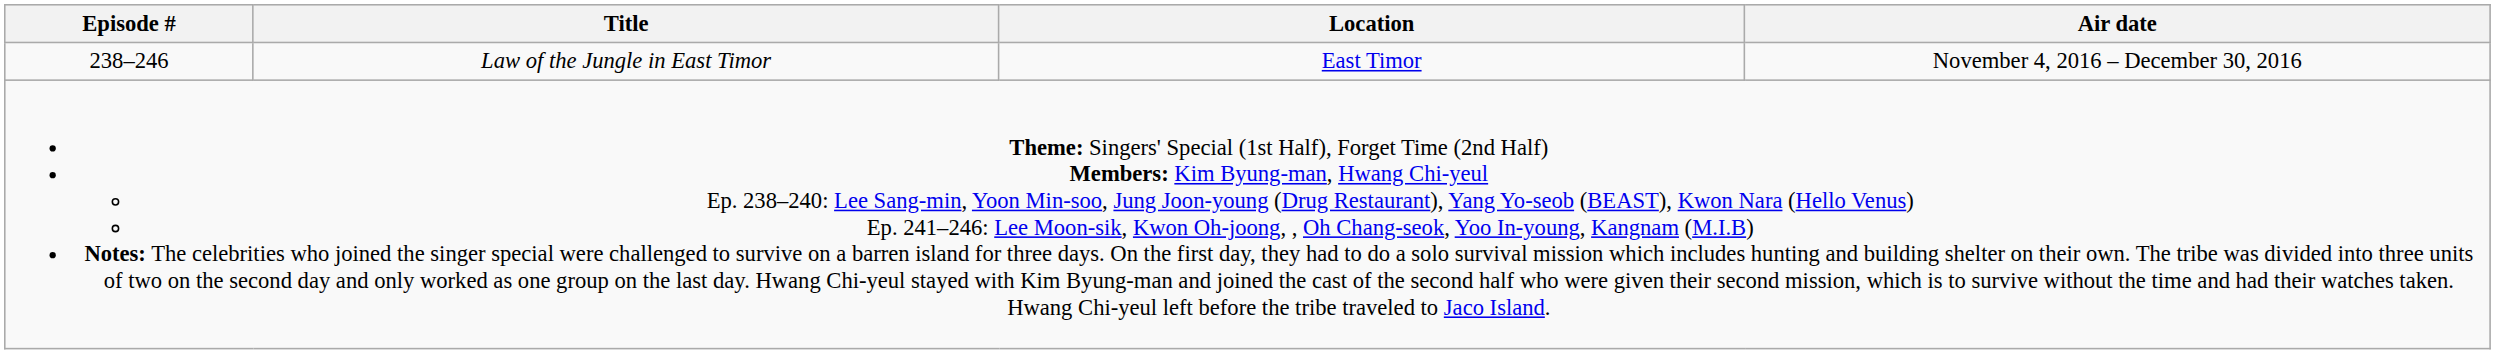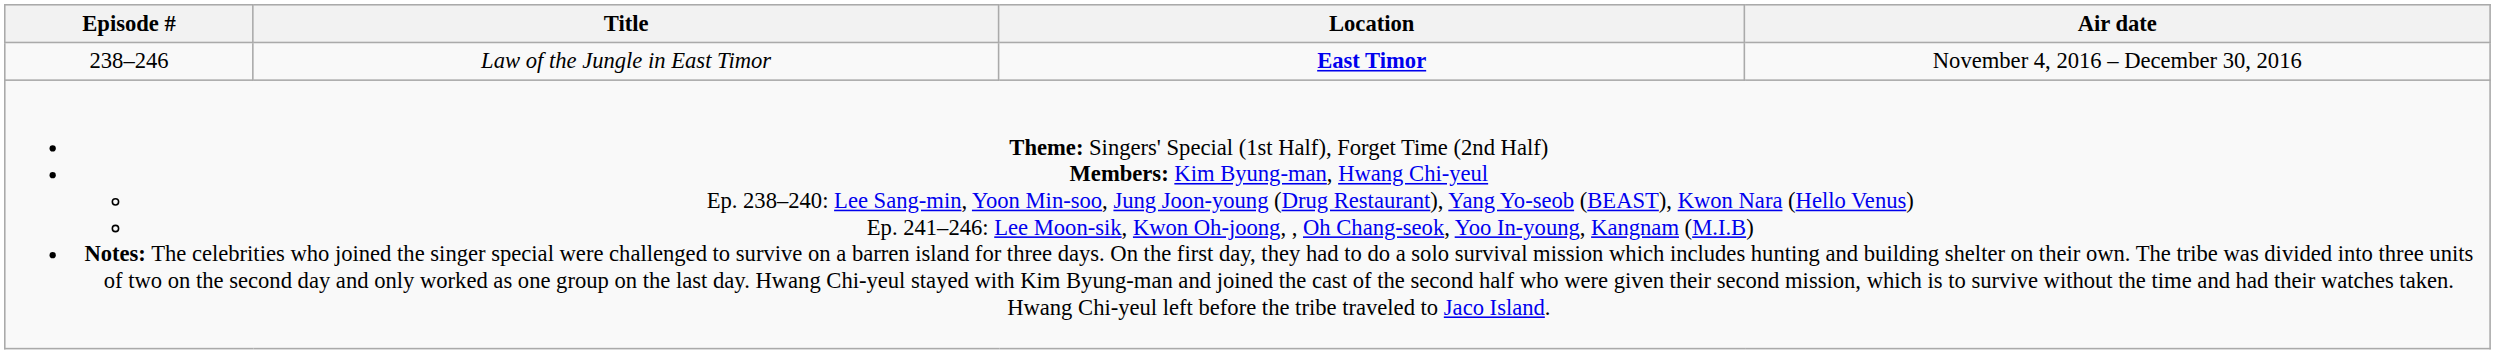238–246 | Location: normal -> bold
